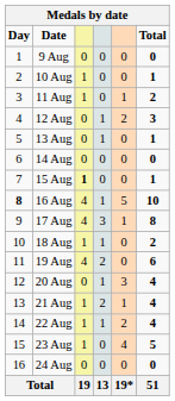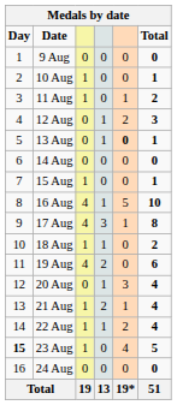13 Aug | column 5: normal -> bold
15 Aug | column 3: bold -> normal
16 Aug | Day: bold -> normal
23 Aug | Day: normal -> bold
